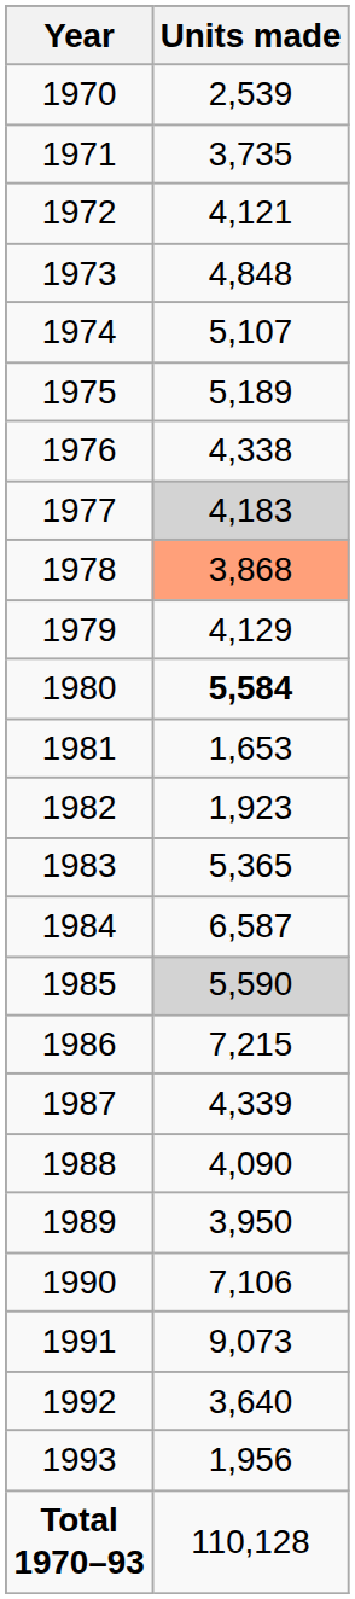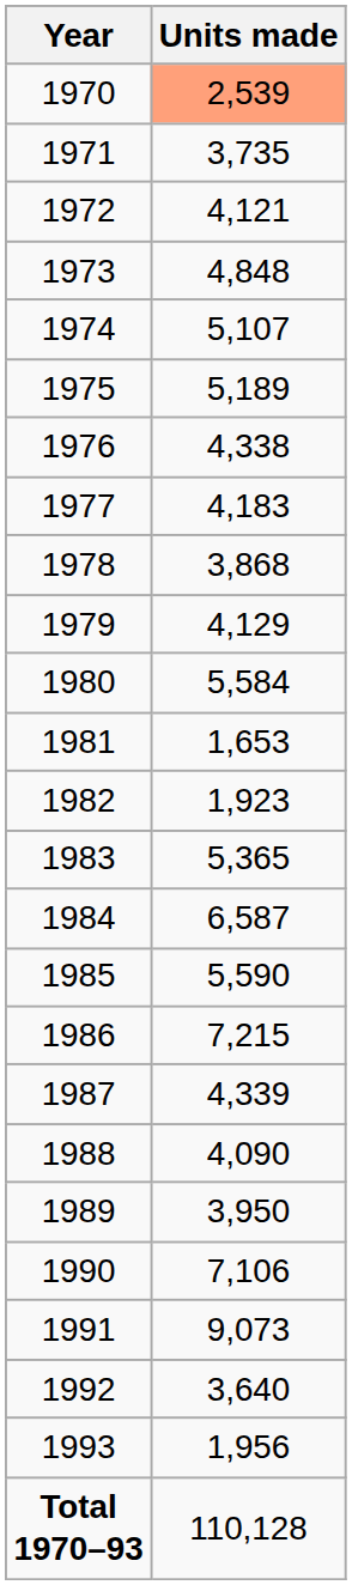1970 | Units made: no background -> lightsalmon background
1977 | Units made: lightgrey background -> no background
1978 | Units made: lightsalmon background -> no background
1980 | Units made: bold -> normal
1985 | Units made: lightgrey background -> no background
